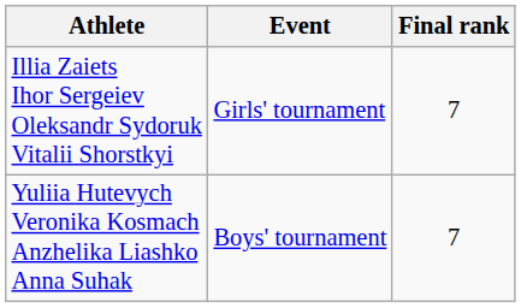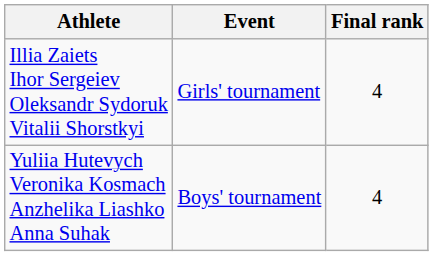row 2 | Final rank: 7 -> 4
row 3 | Final rank: 7 -> 4
